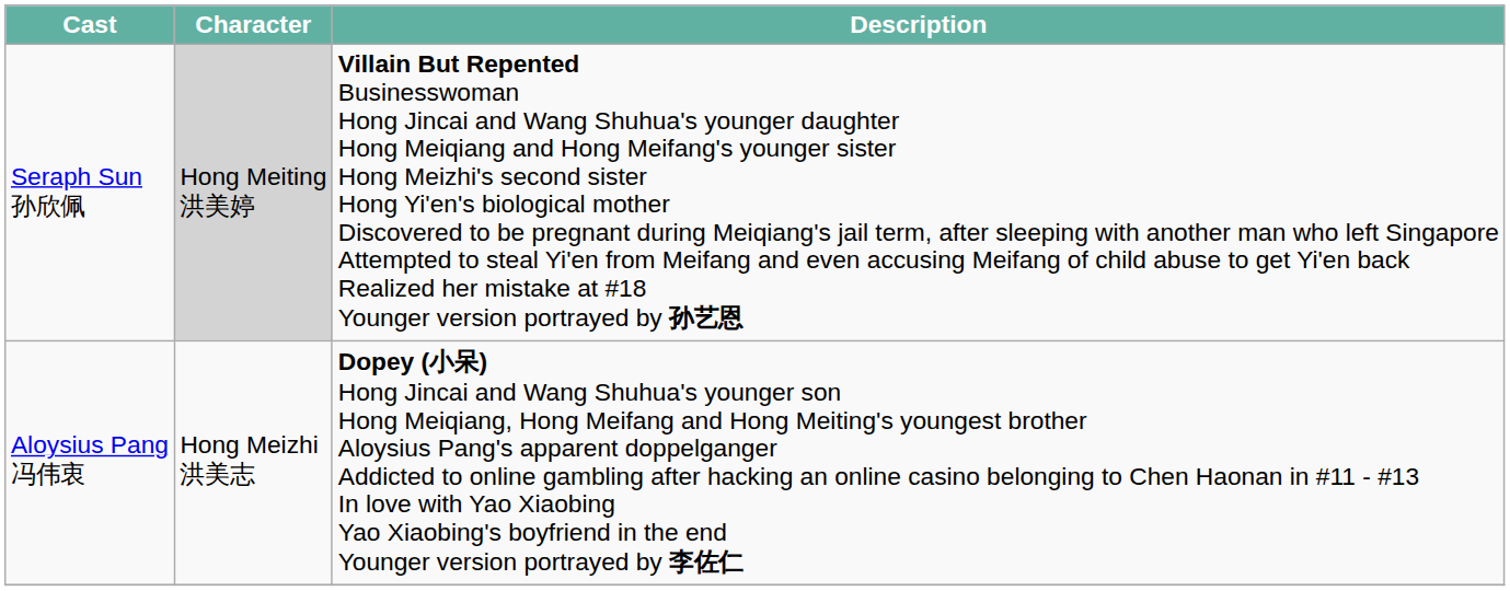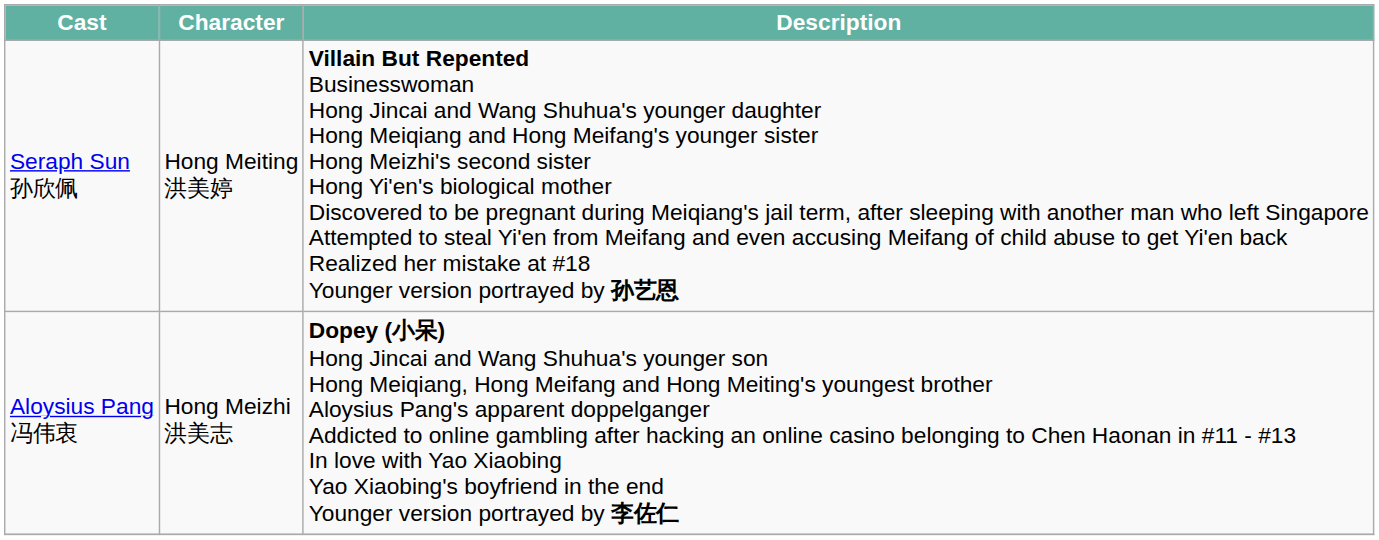Seraph Sun 孙欣佩 | Character: lightgrey background -> no background
